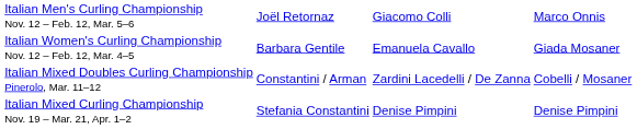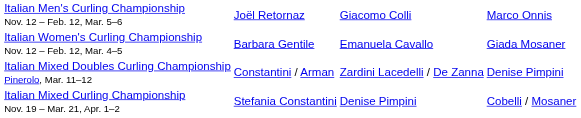row 3 | column 4: Cobelli / Mosaner -> Denise Pimpini
row 4 | column 4: Denise Pimpini -> Cobelli / Mosaner
